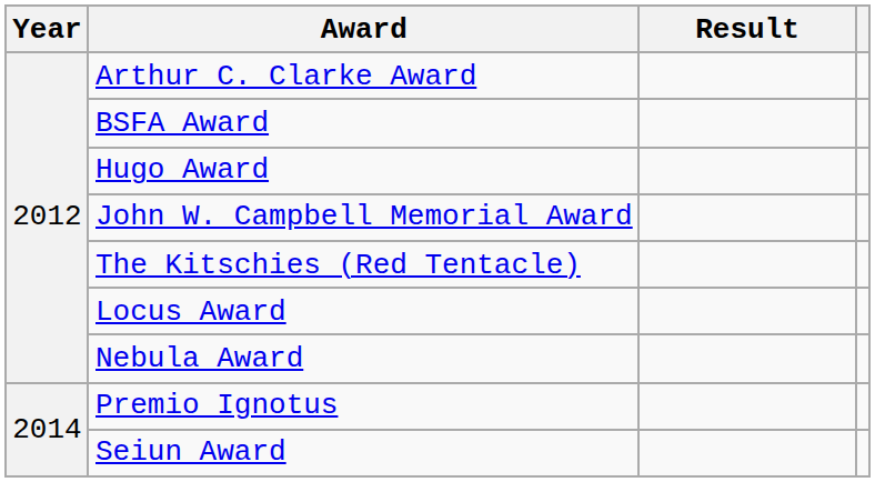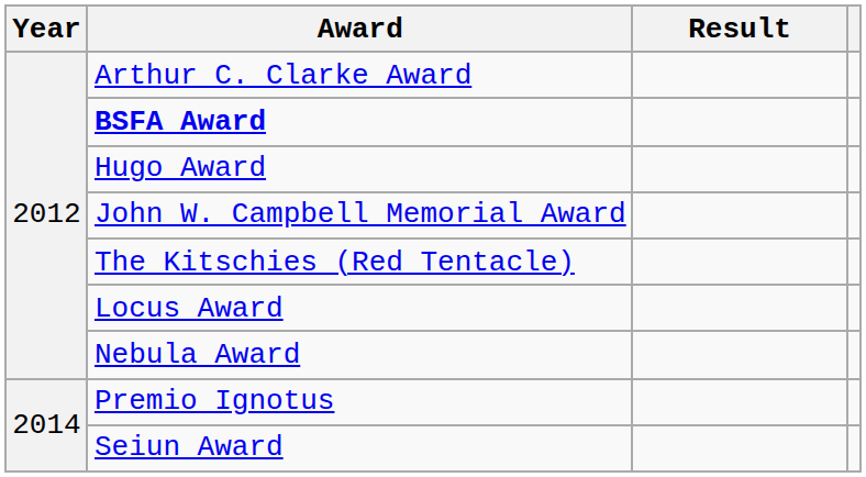BSFA Award | Award: normal -> bold
